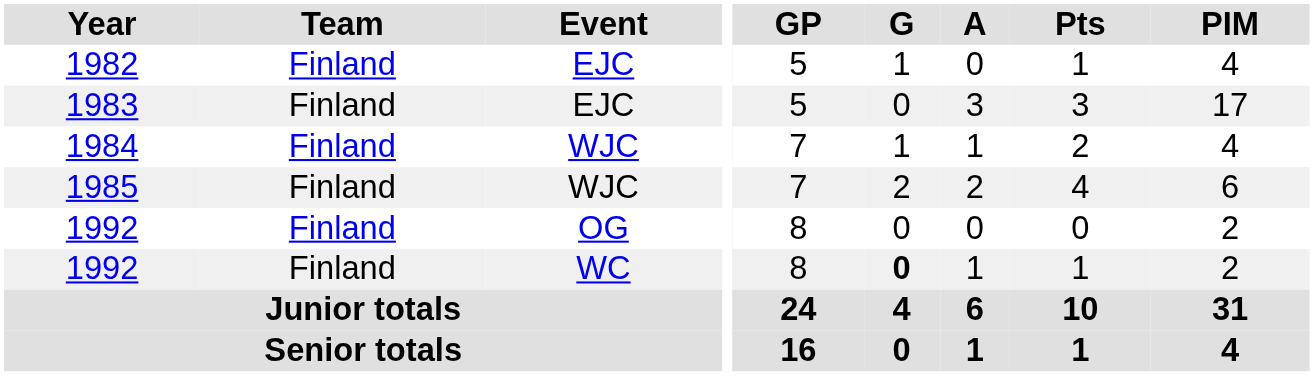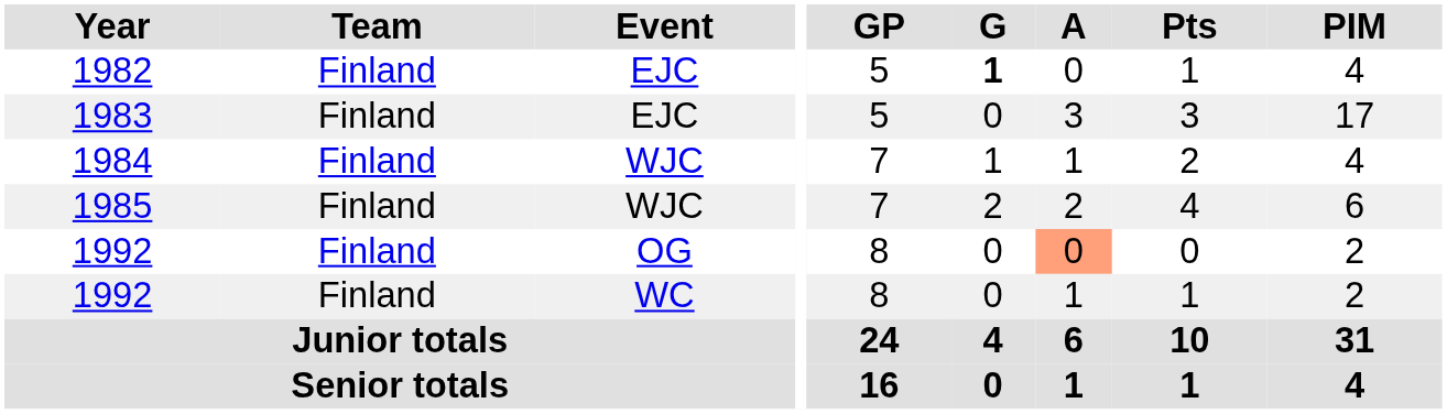1982 | G: normal -> bold
1992 / OG | A: no background -> lightsalmon background
1992 / WC | G: bold -> normal
